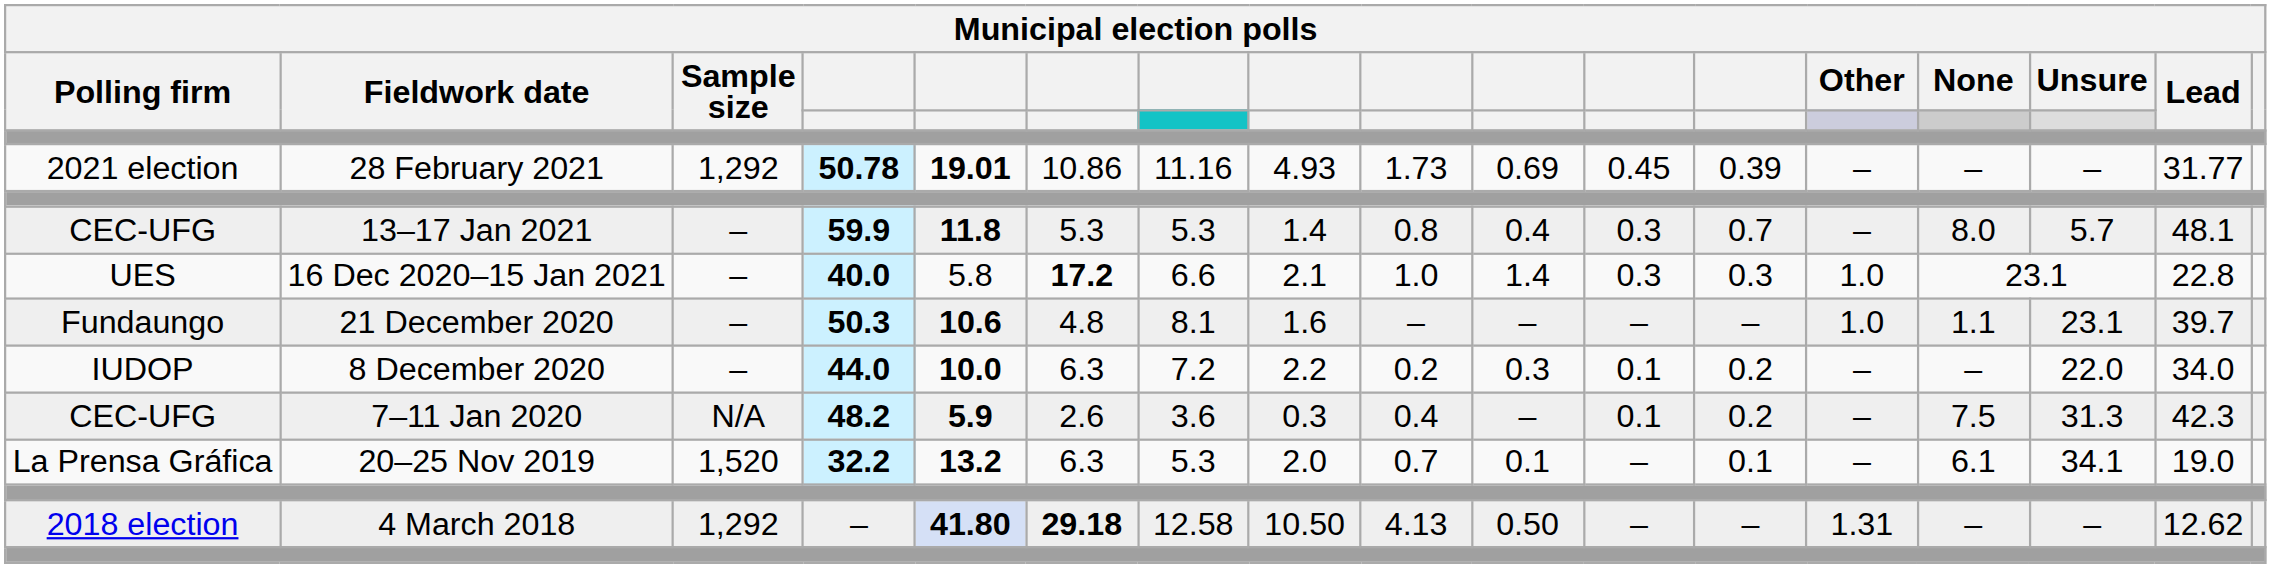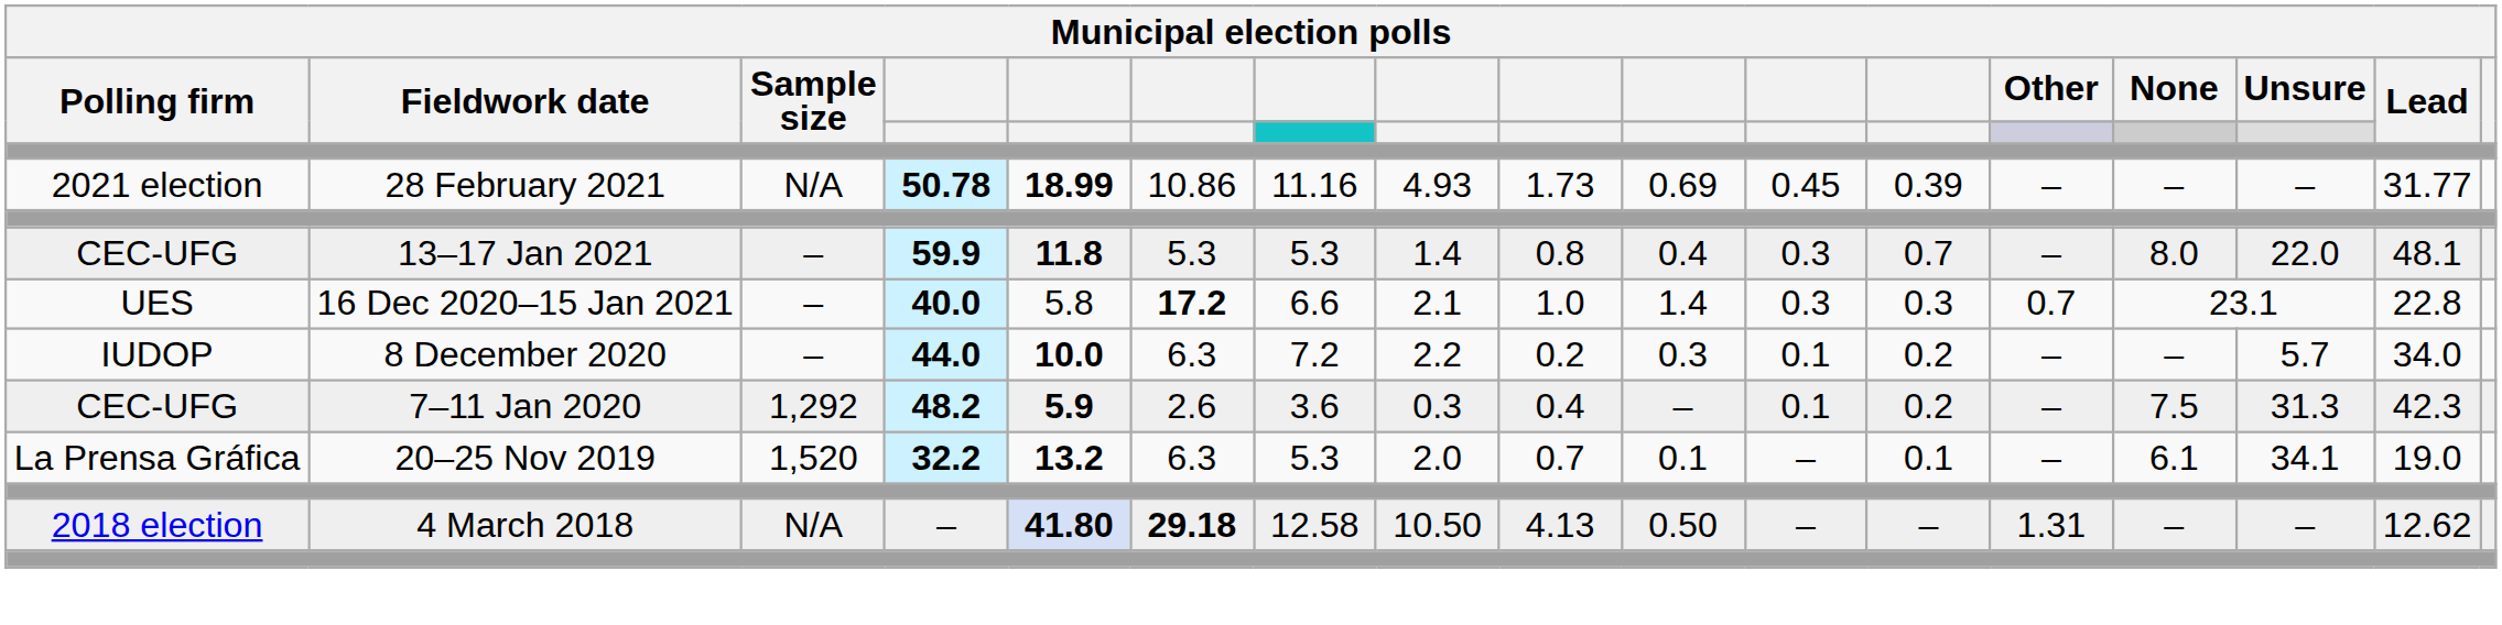28 February 2021 | Sample size: 1,292 -> N/A
28 February 2021 | column 5: 19.01 -> 18.99
13–17 Jan 2021 | Unsure: 5.7 -> 22.0
16 Dec 2020–15 Jan 2021 | Other: 1.0 -> 0.7
- row: Fundaungo | 21 December 2020 | – | 50.3 | 10.6 | 4.8 | 8.1 | 1.6 | – | – | – | – | 1.0 | 1.1 | 23.1 | 39.7
8 December 2020 | Unsure: 22.0 -> 5.7
7–11 Jan 2020 | Sample size: N/A -> 1,292
4 March 2018 | Sample size: 1,292 -> N/A
